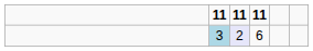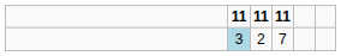row 2 | column 3: lavender background -> no background
row 2 | column 4: 6 -> 7
